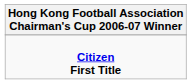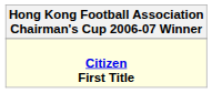row 2 | column 1: no background -> lightyellow background
